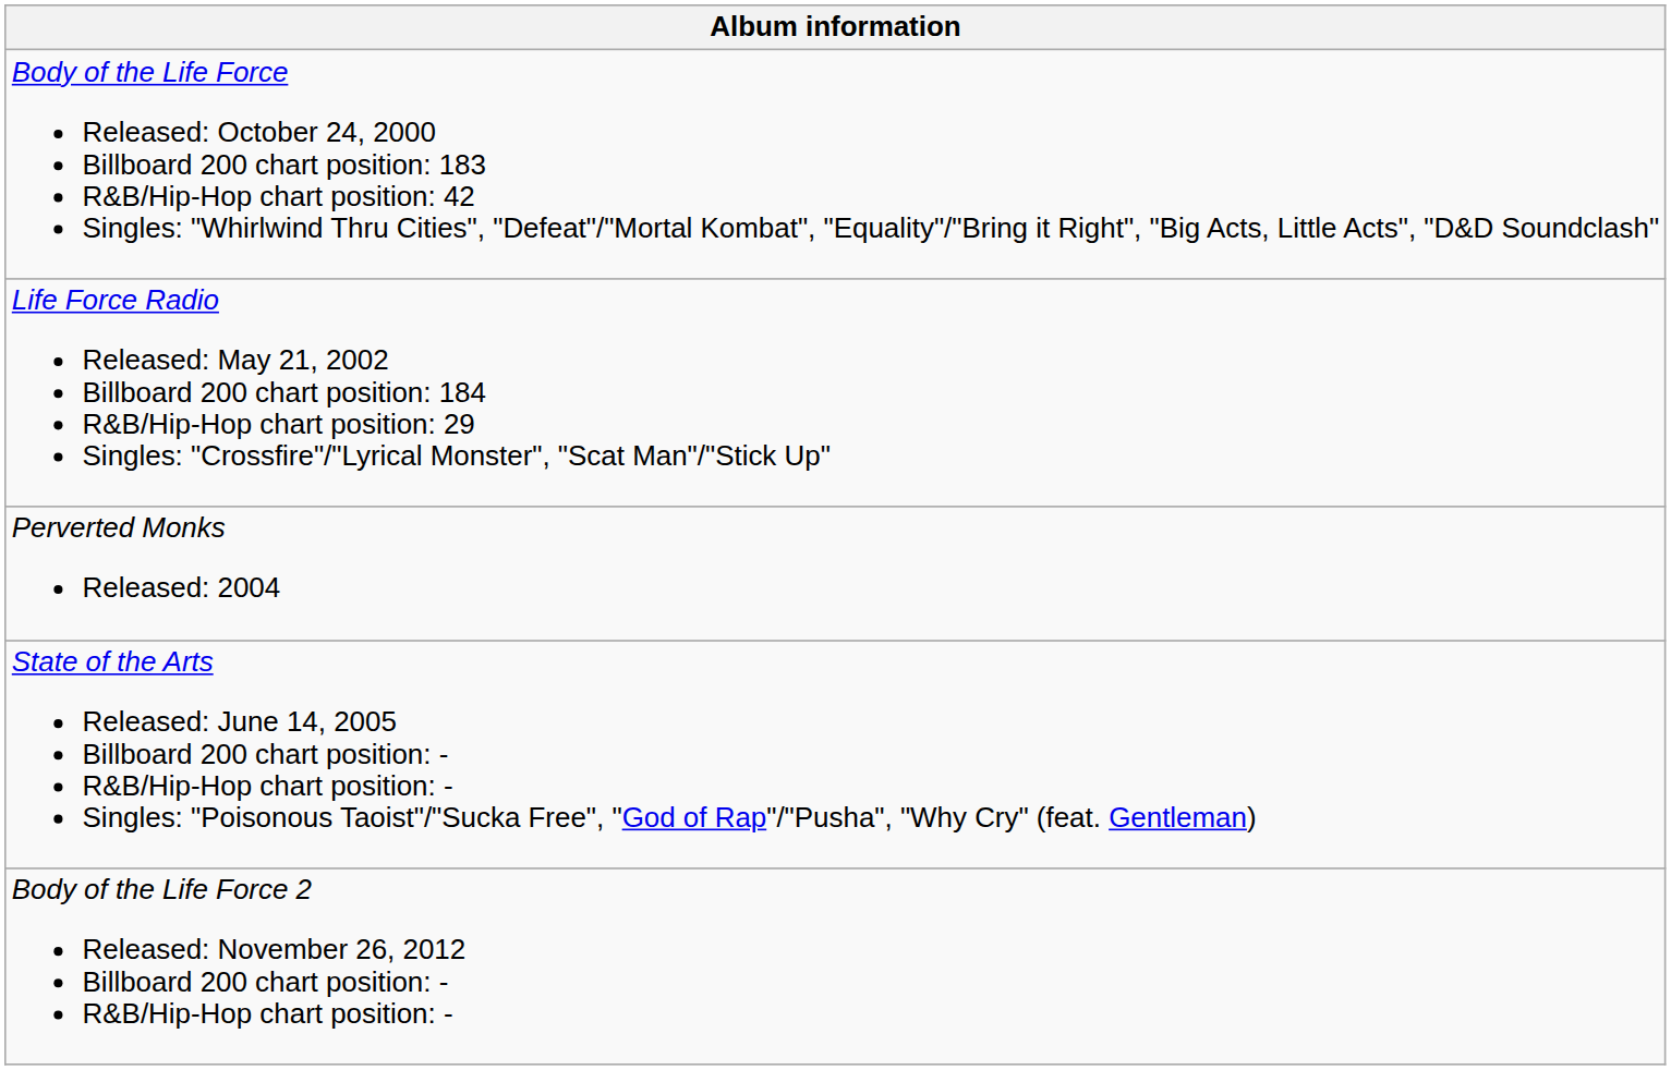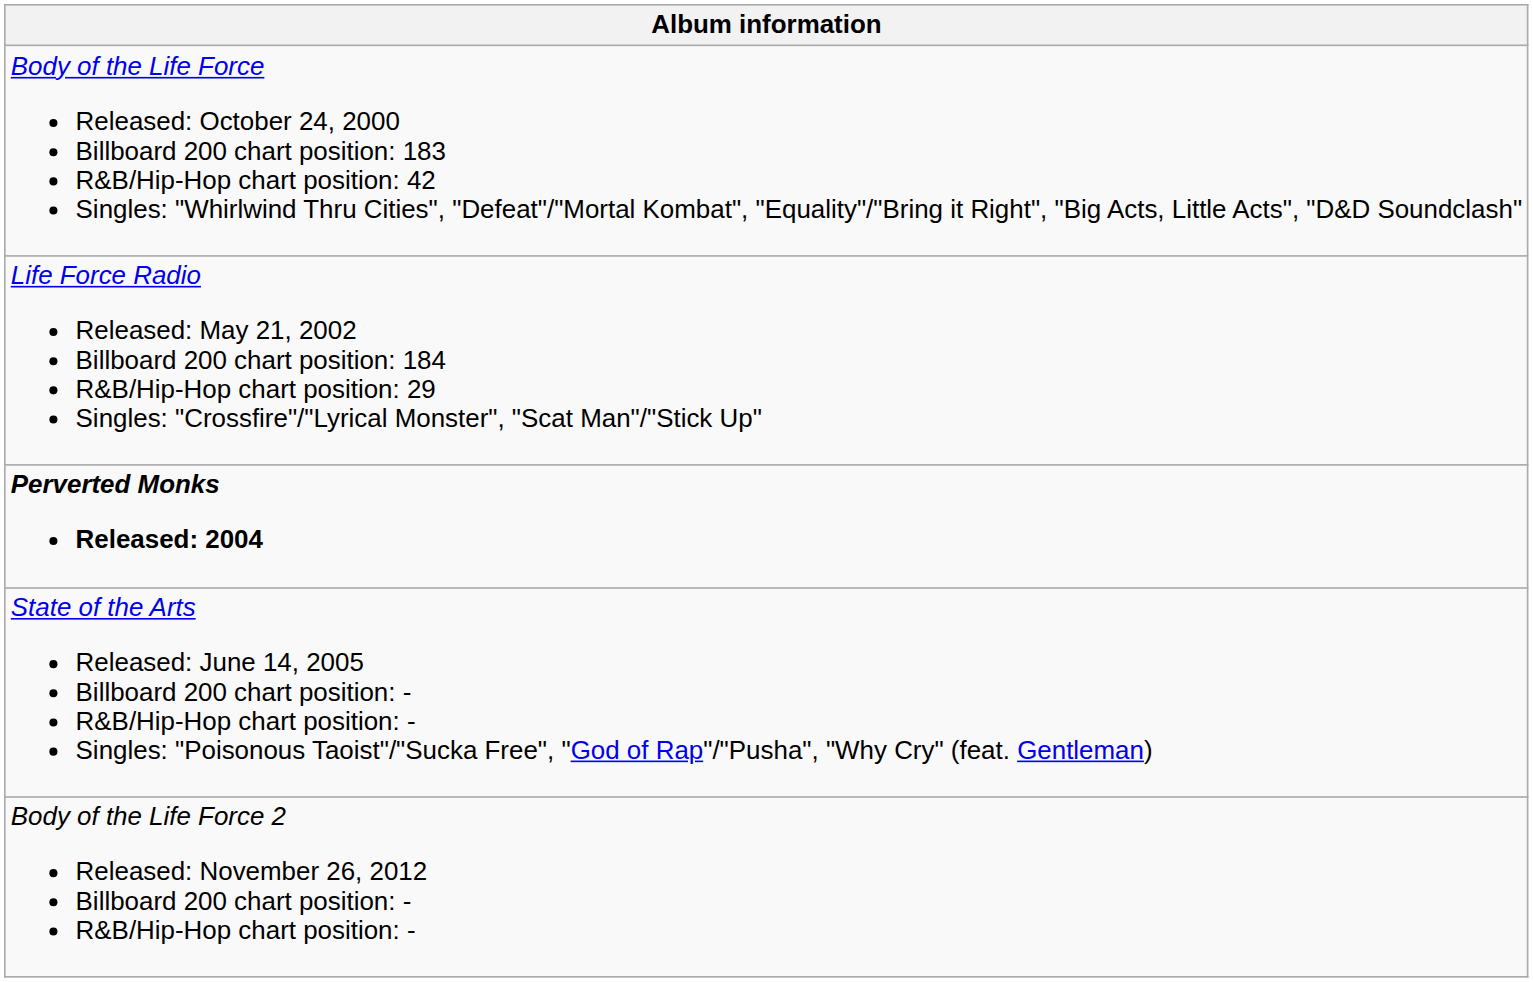row 4 | column 1: normal -> bold
